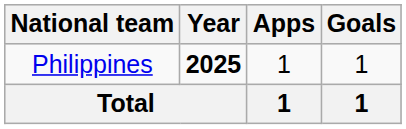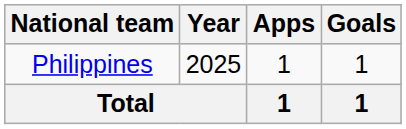Philippines | Year: bold -> normal
